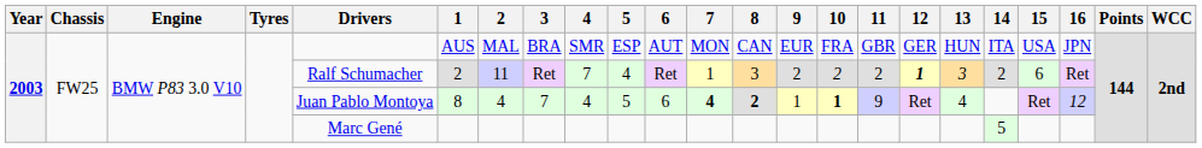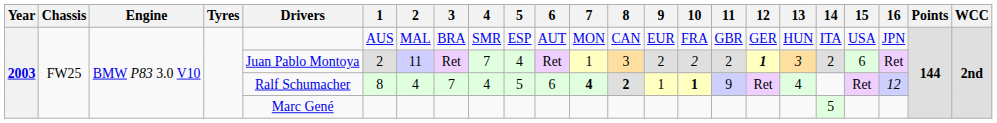row 3 | Drivers: Ralf Schumacher -> Juan Pablo Montoya
row 4 | Drivers: Juan Pablo Montoya -> Ralf Schumacher
